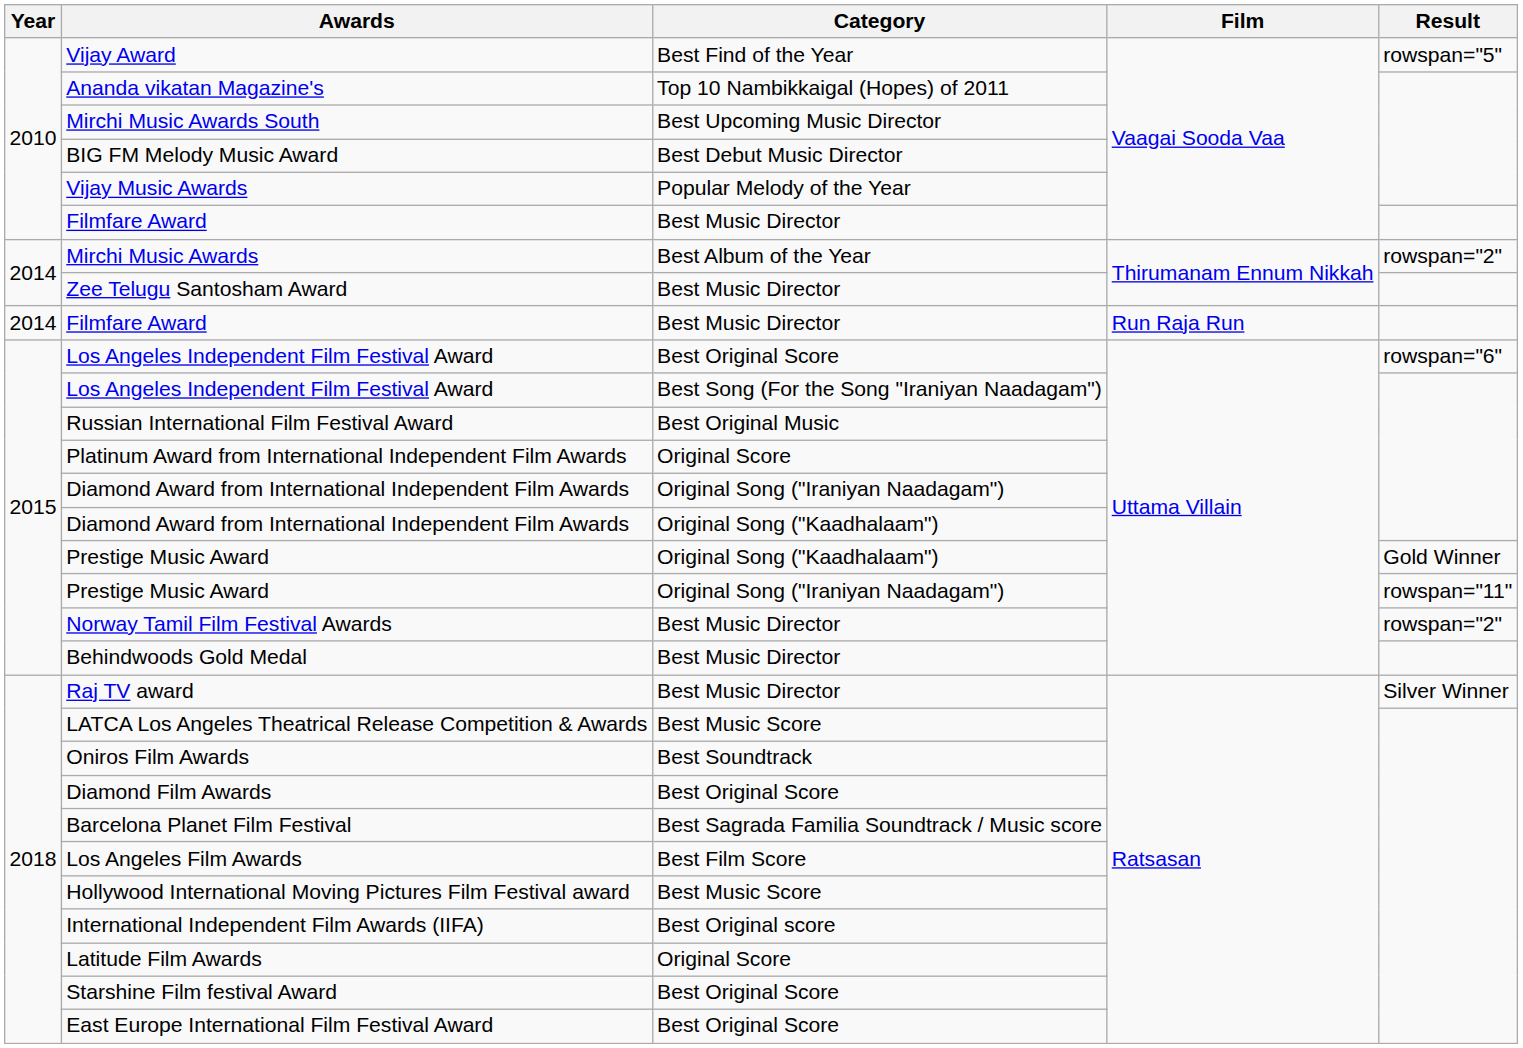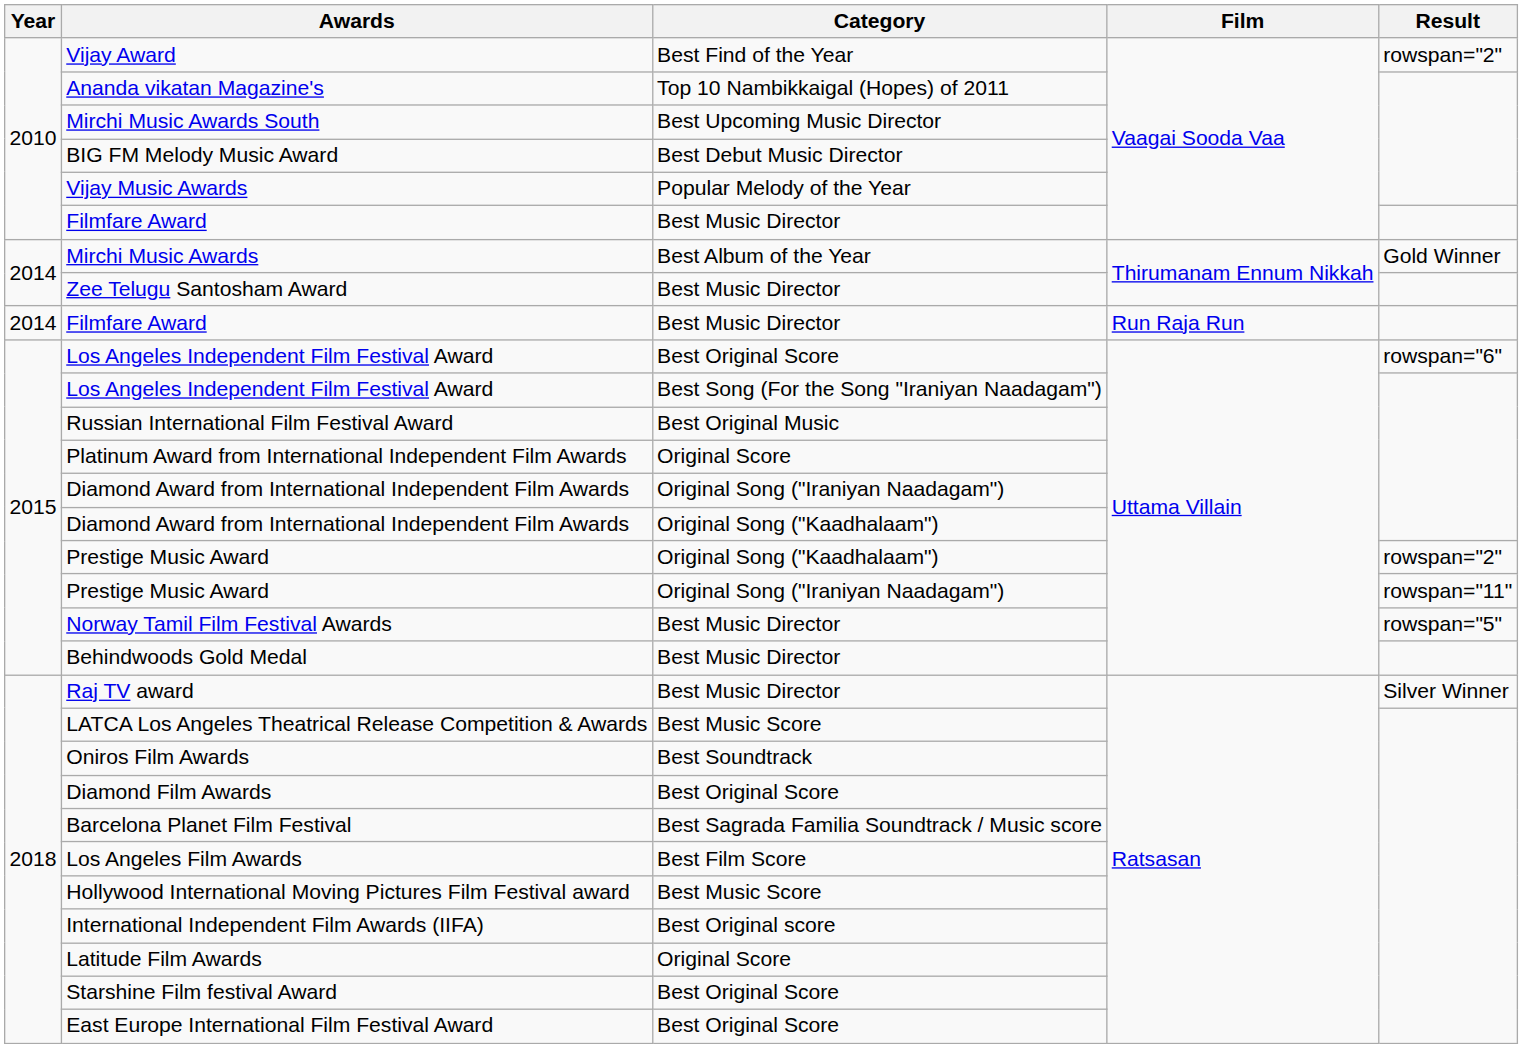Vijay Award | Result: rowspan="5" -> rowspan="2"
Mirchi Music Awards | Result: rowspan="2" -> Gold Winner
Prestige Music Award / Original Song ("Kaadhalaam") | Result: Gold Winner -> rowspan="2"
Norway Tamil Film Festival Awards | Result: rowspan="2" -> rowspan="5"
